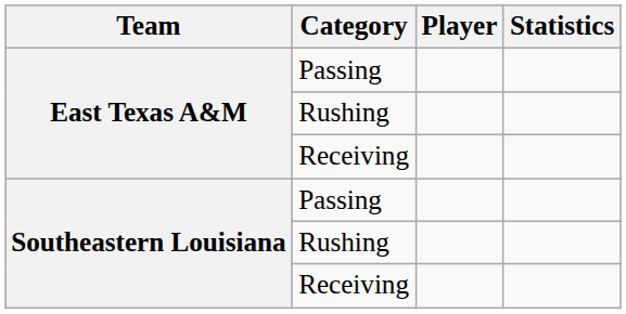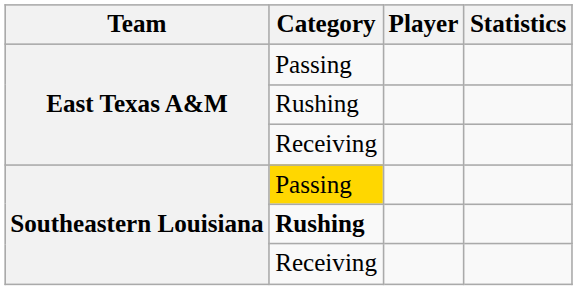Southeastern Louisiana / Passing | Category: no background -> gold background
Southeastern Louisiana / Rushing | Category: normal -> bold
